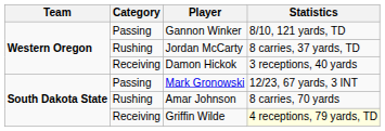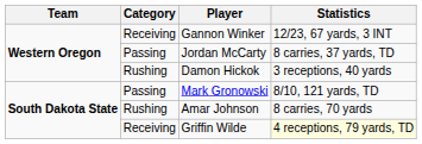Gannon Winker | Category: Passing -> Receiving
Gannon Winker | Statistics: 8/10, 121 yards, TD -> 12/23, 67 yards, 3 INT
Jordan McCarty | Category: Rushing -> Passing
Damon Hickok | Category: Receiving -> Rushing
Mark Gronowski | Statistics: 12/23, 67 yards, 3 INT -> 8/10, 121 yards, TD
